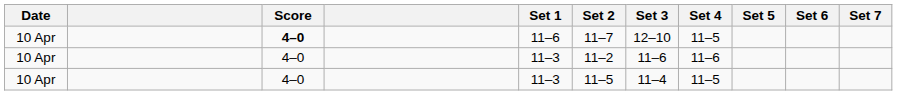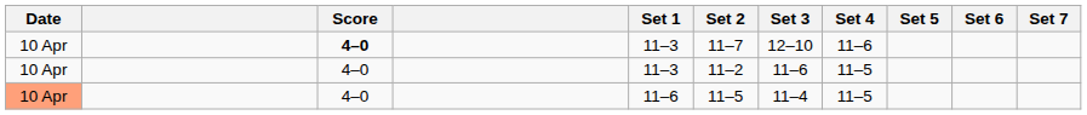row 2 | Set 1: 11–6 -> 11–3
row 2 | Set 4: 11–5 -> 11–6
row 3 | Set 4: 11–6 -> 11–5
row 4 | Date: no background -> lightsalmon background
row 4 | Set 1: 11–3 -> 11–6
